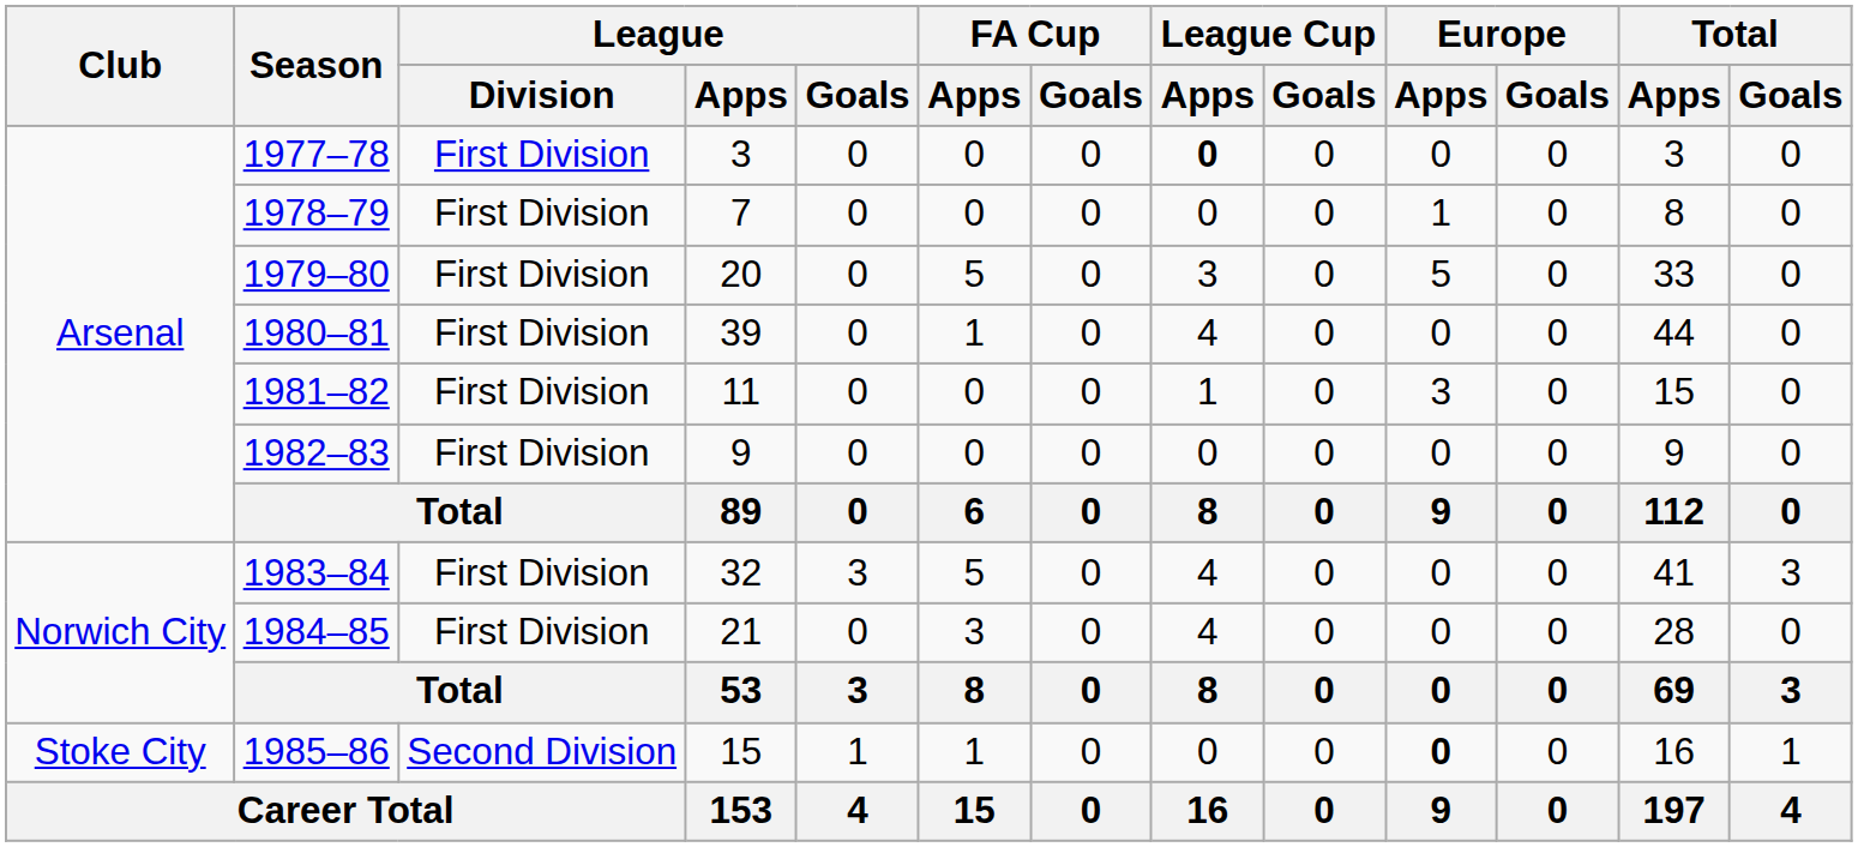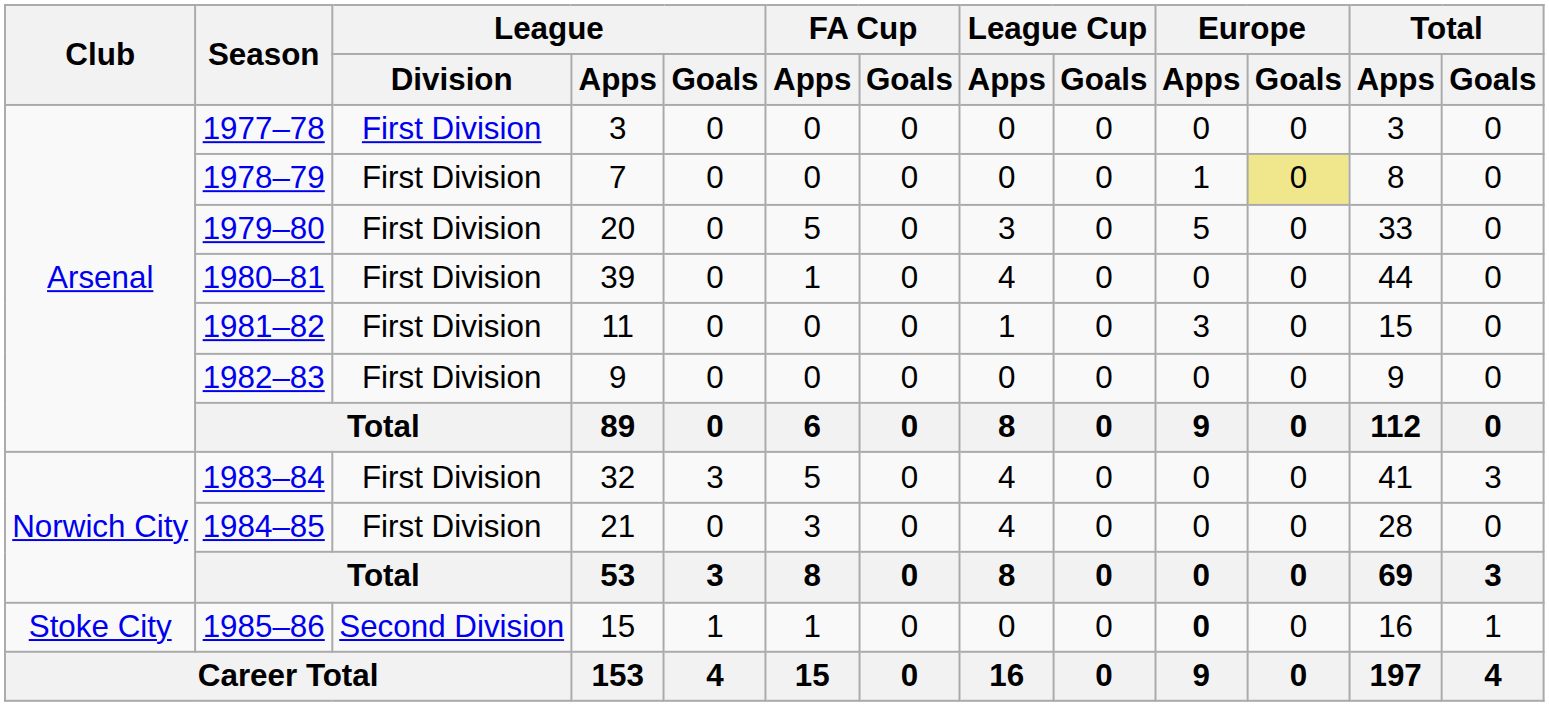1977–78 | League Cup / Apps: bold -> normal
1978–79 | Europe / Goals: no background -> khaki background
